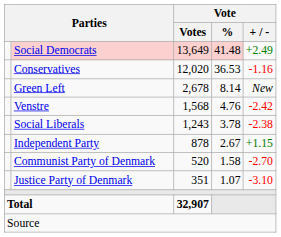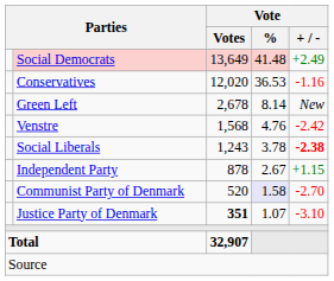Social Liberals | Vote / + / -: normal -> bold
Communist Party of Denmark | Vote / %: no background -> lavender background
Justice Party of Denmark | Vote / Votes: normal -> bold
